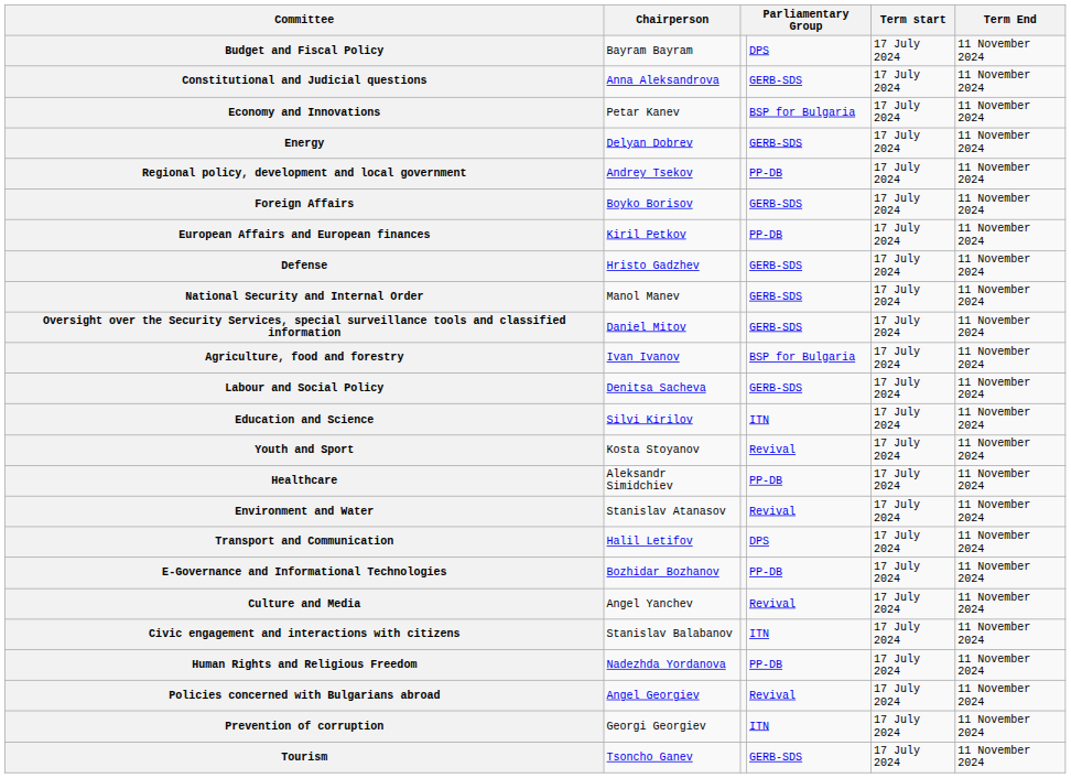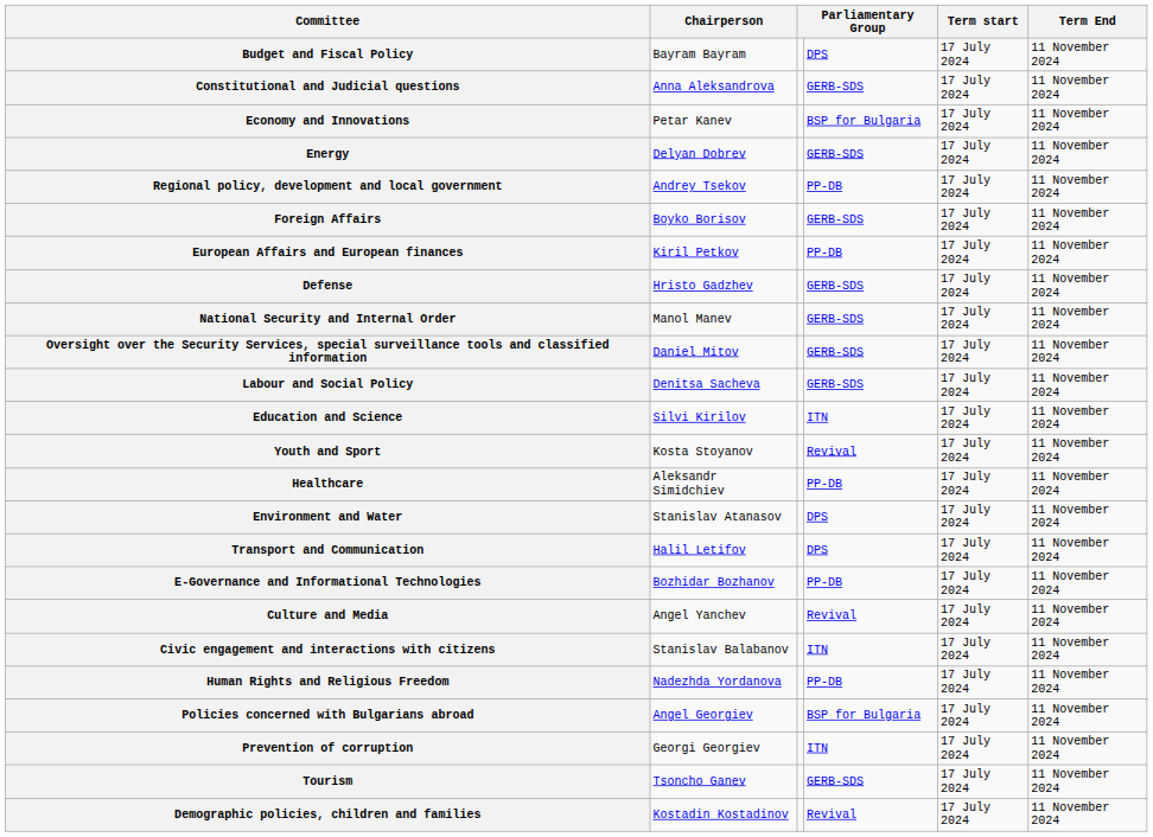- row: Agriculture, food and forestry | Ivan Ivanov | BSP for Bulgaria | 17 July 2024 | 11 November 2024
Environment and Water | column 4: Revival -> DPS
Policies concerned with Bulgarians abroad | column 4: Revival -> BSP for Bulgaria
+ row: Demographic policies, children and families | Kostadin Kostadinov | Revival | 17 July 2024 | 11 November 2024
